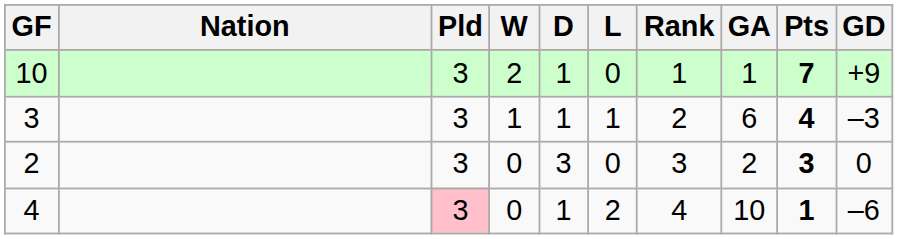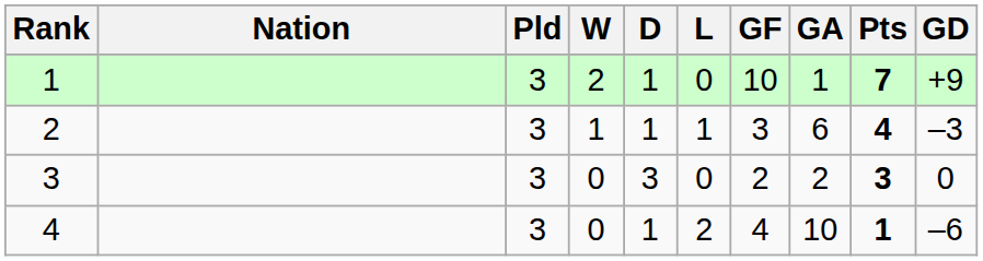columns swapped: Rank <-> GF
row 5 | Pld: pink background -> no background
